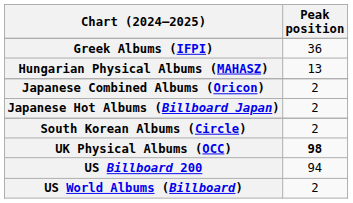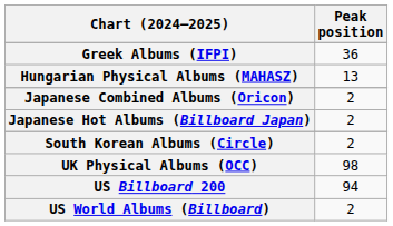UK Physical Albums (OCC) | Peak position: bold -> normal
